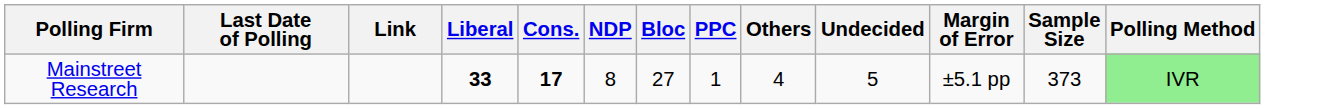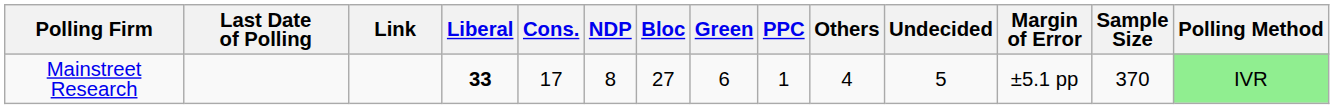+ column: Green | 6
Mainstreet Research | Cons.: bold -> normal
Mainstreet Research | Sample Size: 373 -> 370
